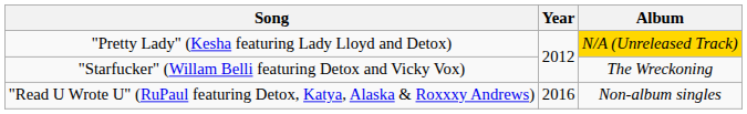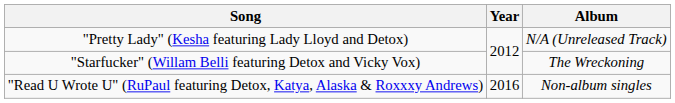"Pretty Lady" (Kesha featuring Lady Lloyd and Detox) | Album: gold background -> no background
